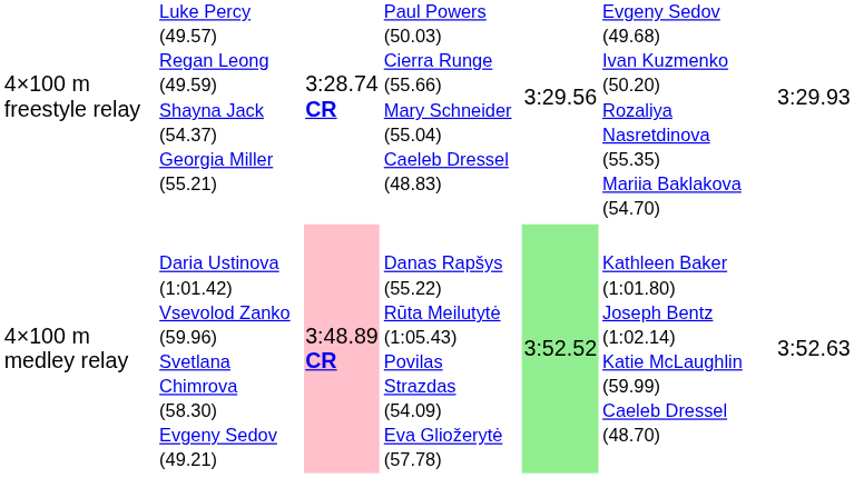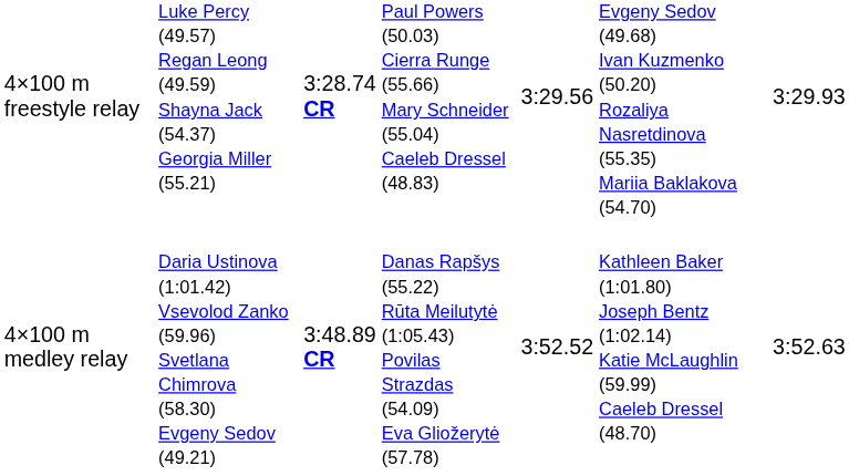4×100 m medley relay | column 3: pink background -> no background
4×100 m medley relay | column 5: lightgreen background -> no background
